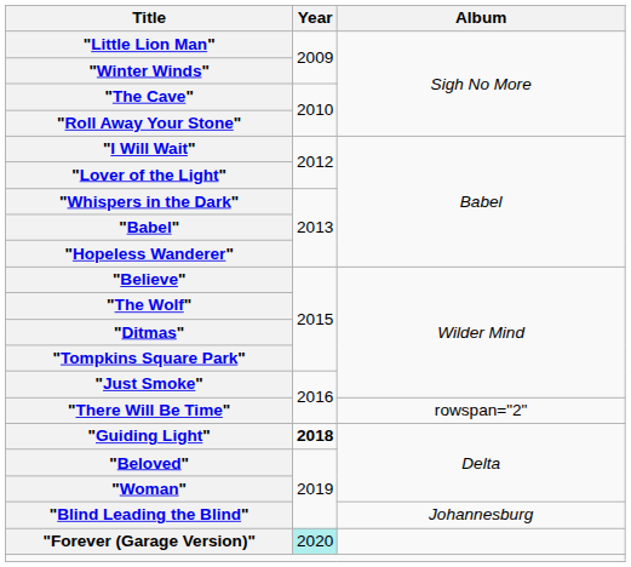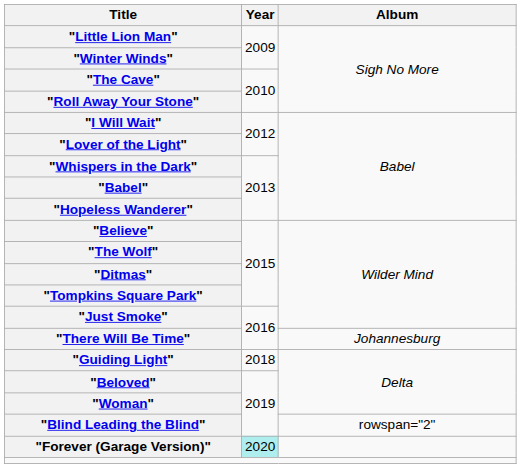"There Will Be Time" | Album: rowspan="2" -> Johannesburg
"Guiding Light" | Year: bold -> normal
"Blind Leading the Blind" | Album: Johannesburg -> rowspan="2"
